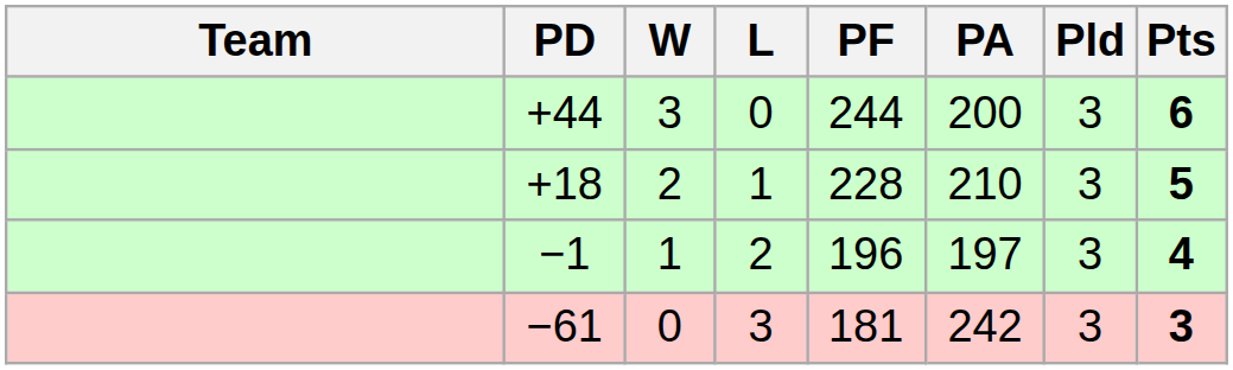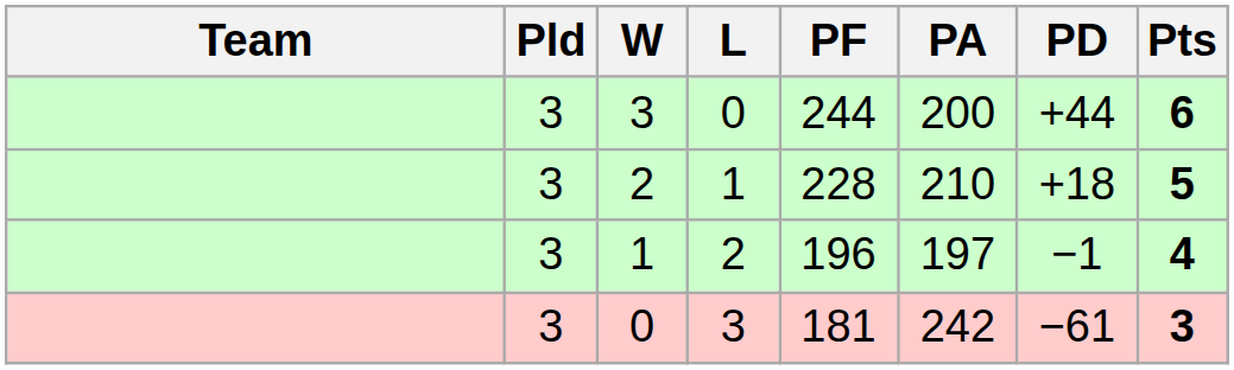columns swapped: Pld <-> PD
